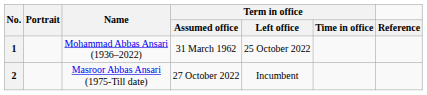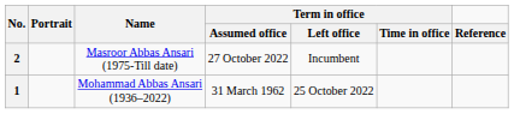rows swapped: 1 <-> 2
